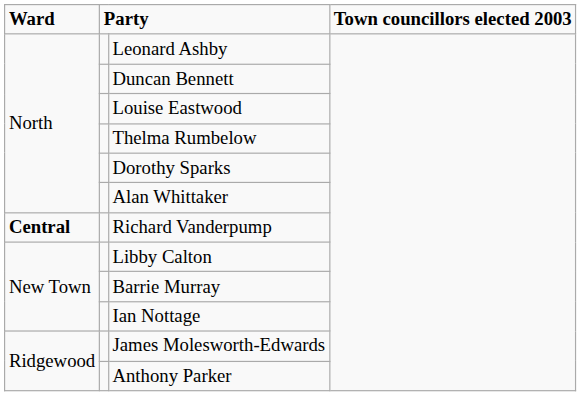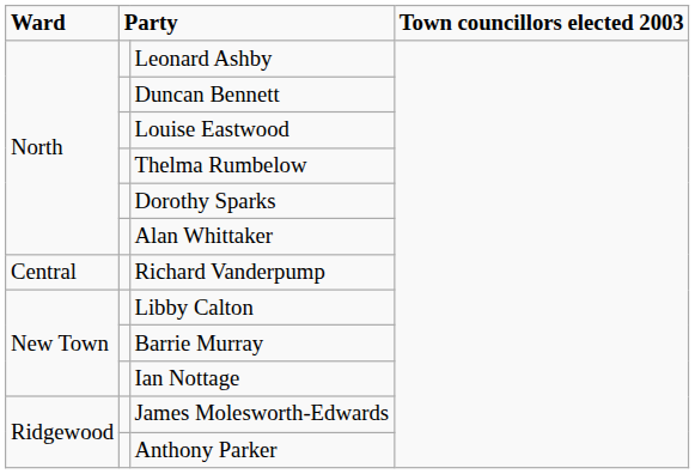Richard Vanderpump | Ward: bold -> normal
